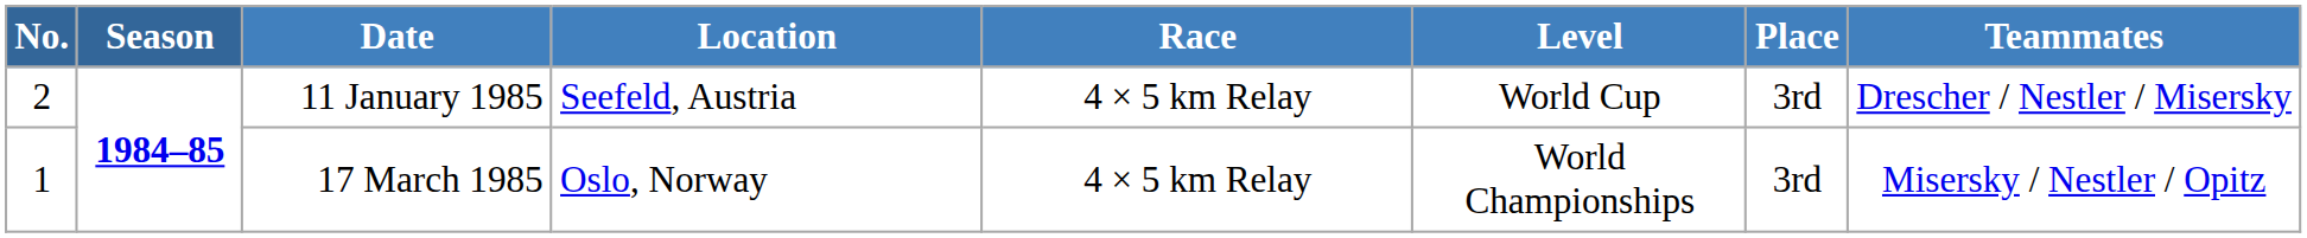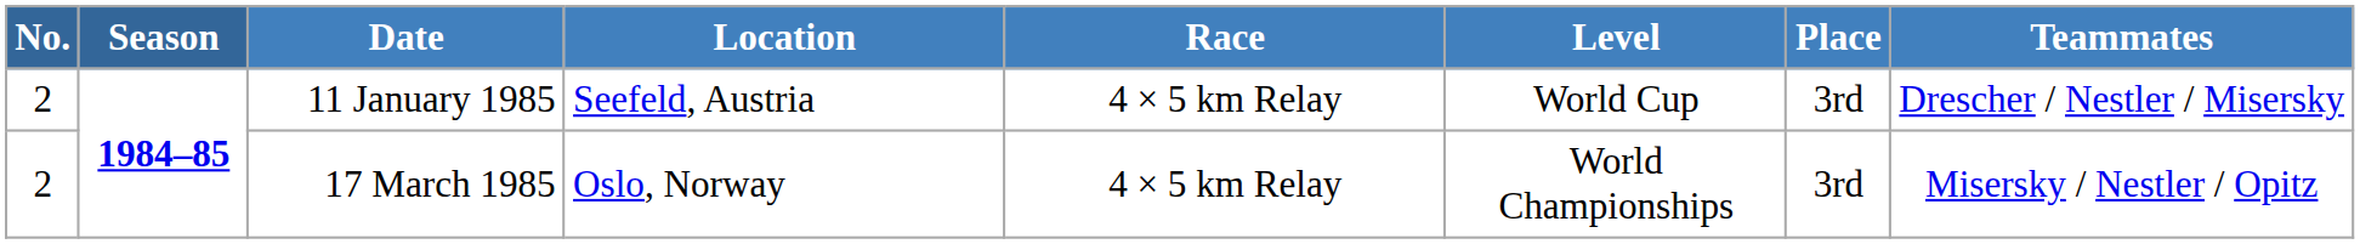17 March 1985 | No.: 1 -> 2
